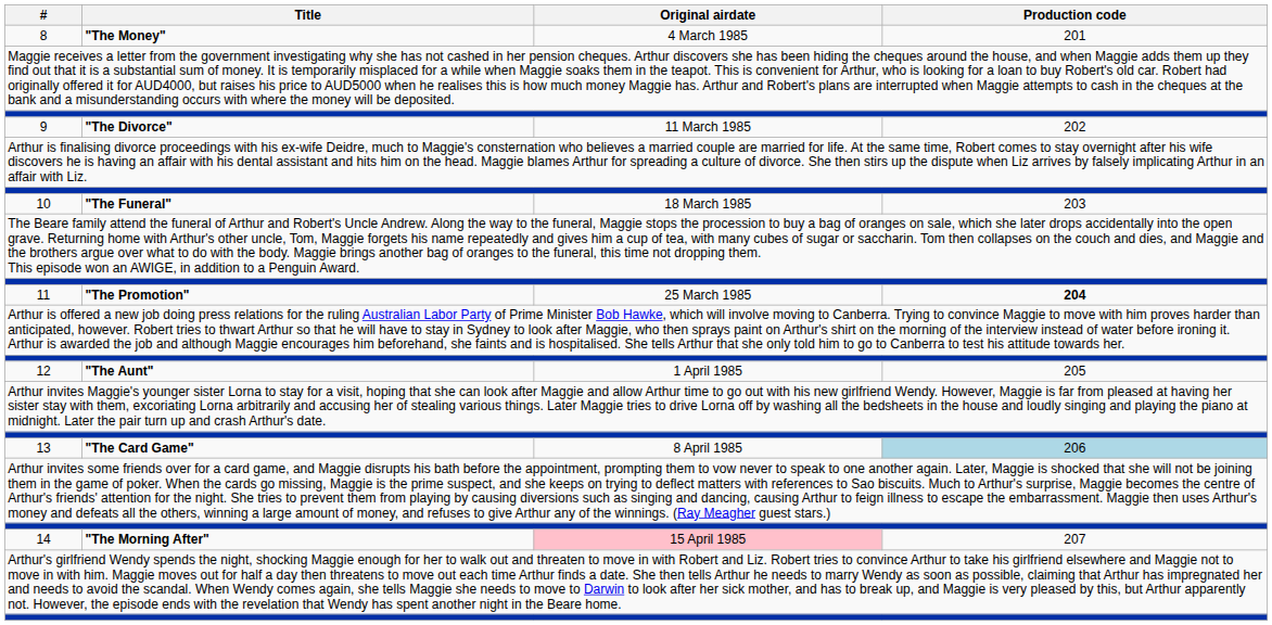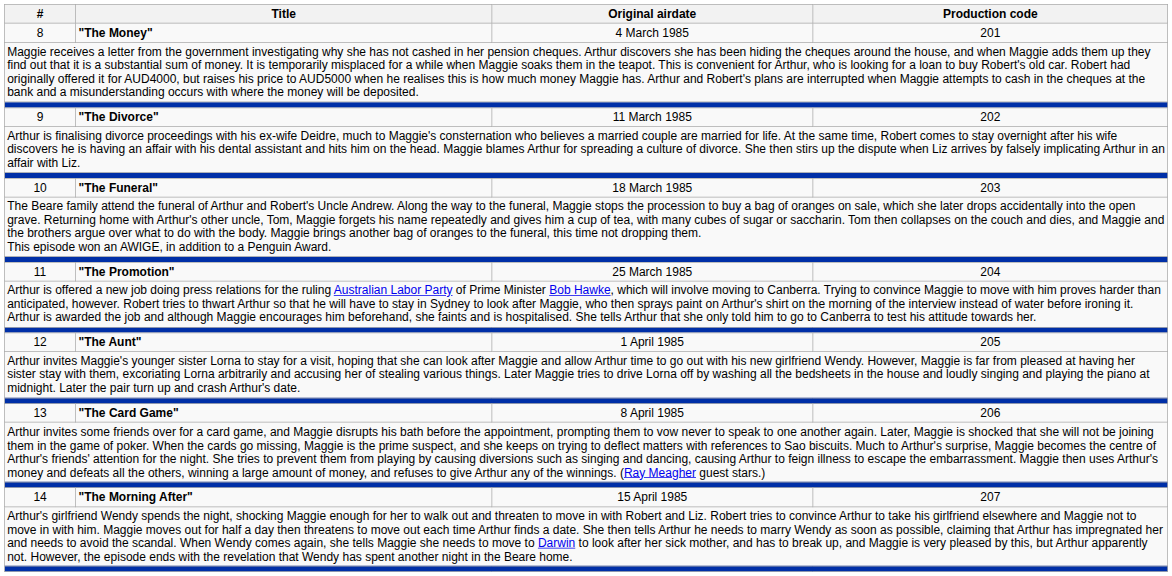11 | Production code: bold -> normal
13 | Production code: lightblue background -> no background
14 | Original airdate: pink background -> no background
